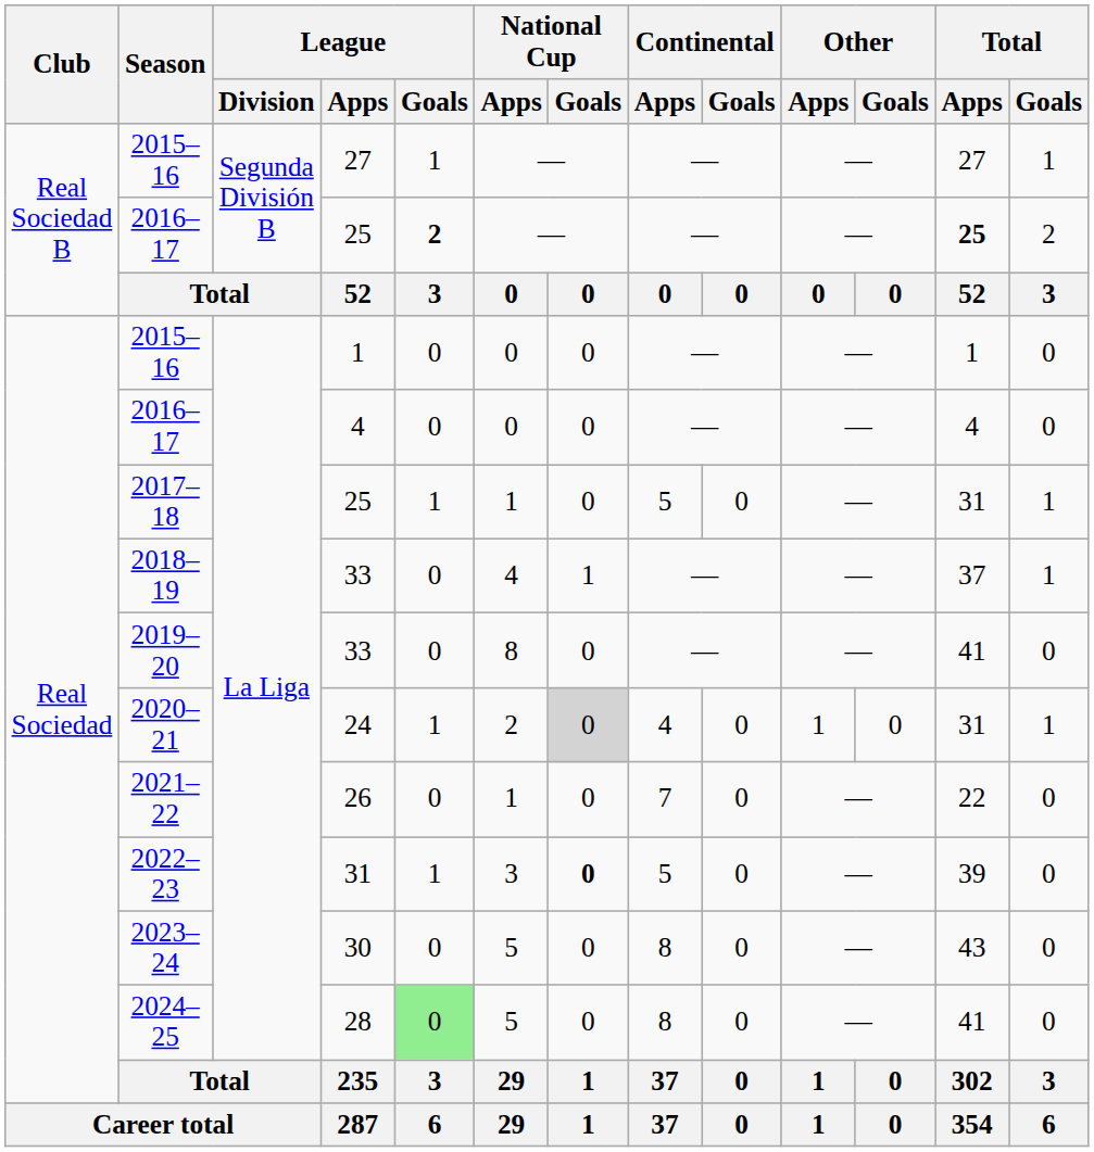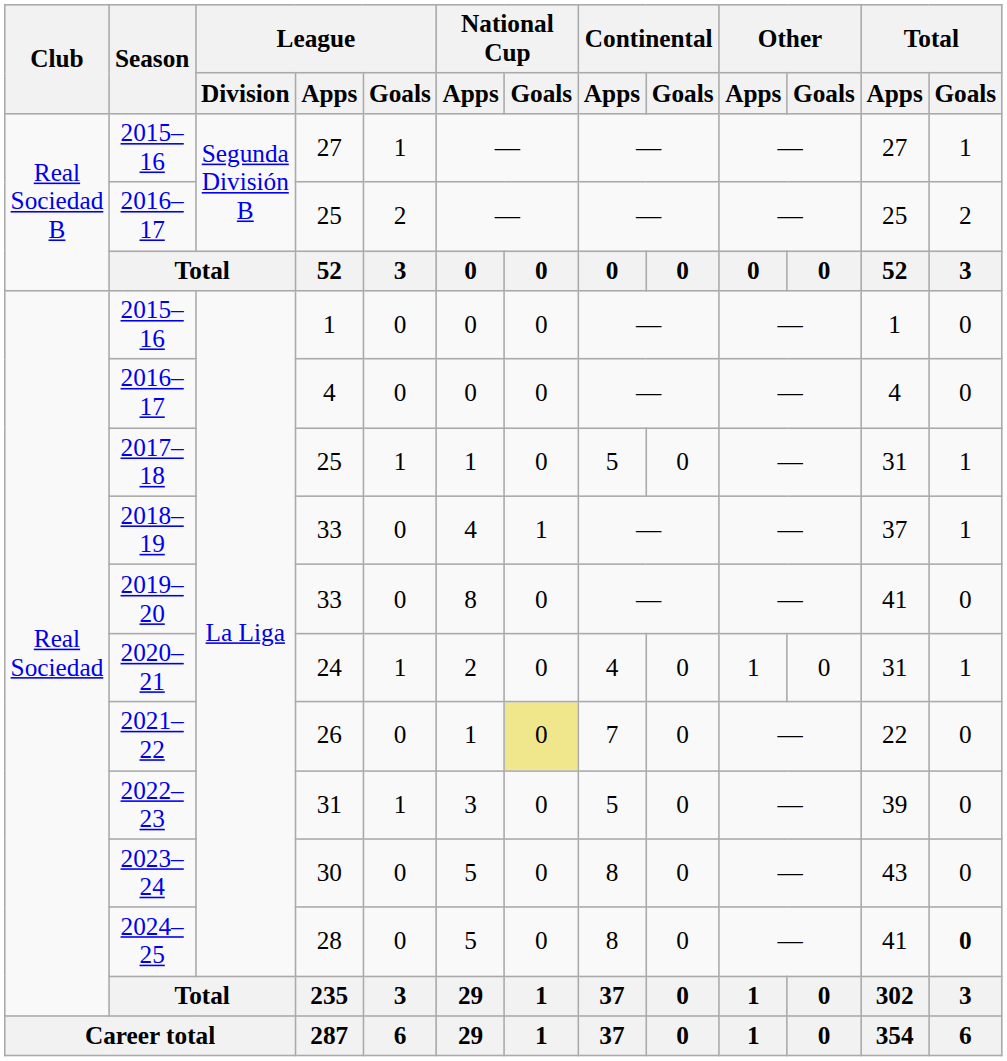2016–17 / 25 | League / Goals: bold -> normal
2016–17 / 25 | Total / Apps: bold -> normal
2020–21 | National Cup / Goals: lightgrey background -> no background
2021–22 | National Cup / Goals: no background -> khaki background
2022–23 | National Cup / Goals: bold -> normal
2024–25 | League / Goals: lightgreen background -> no background
2024–25 | Total / Goals: normal -> bold
